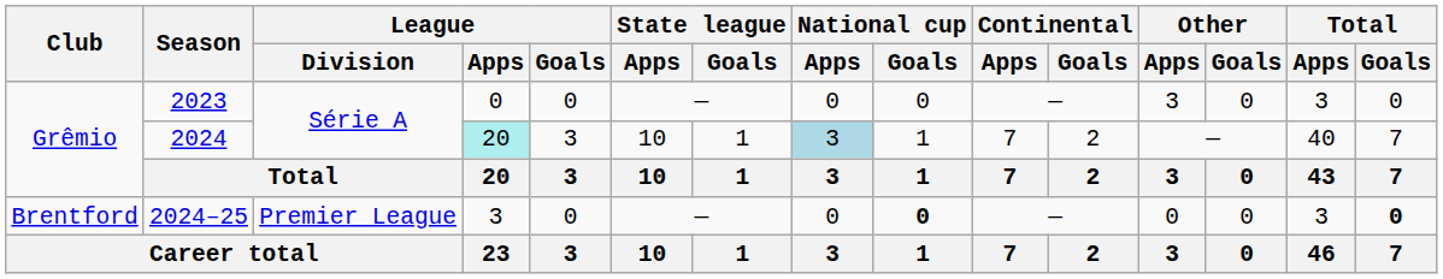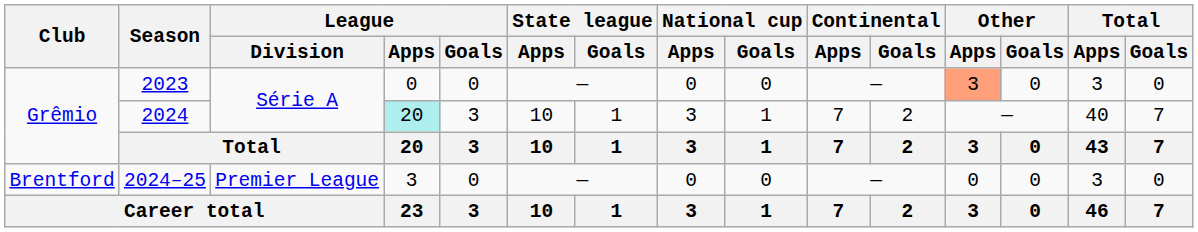2023 | Other / Apps: no background -> lightsalmon background
2024 | National cup / Apps: lightblue background -> no background
2024–25 | National cup / Goals: bold -> normal
2024–25 | Total / Goals: bold -> normal
